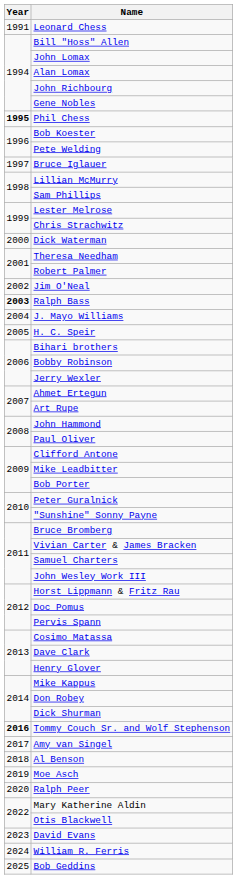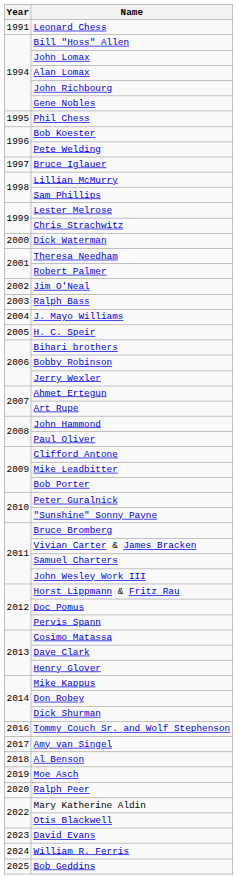Phil Chess | Year: bold -> normal
Ralph Bass | Year: bold -> normal
Tommy Couch Sr. and Wolf Stephenson | Year: bold -> normal
